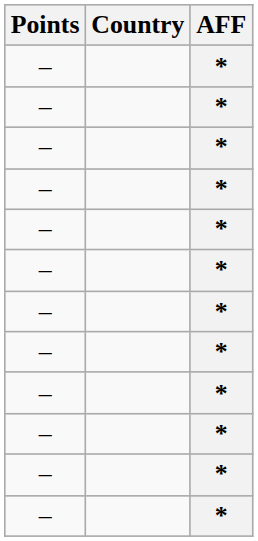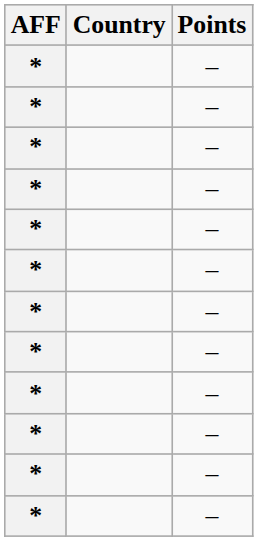columns swapped: AFF <-> Points
